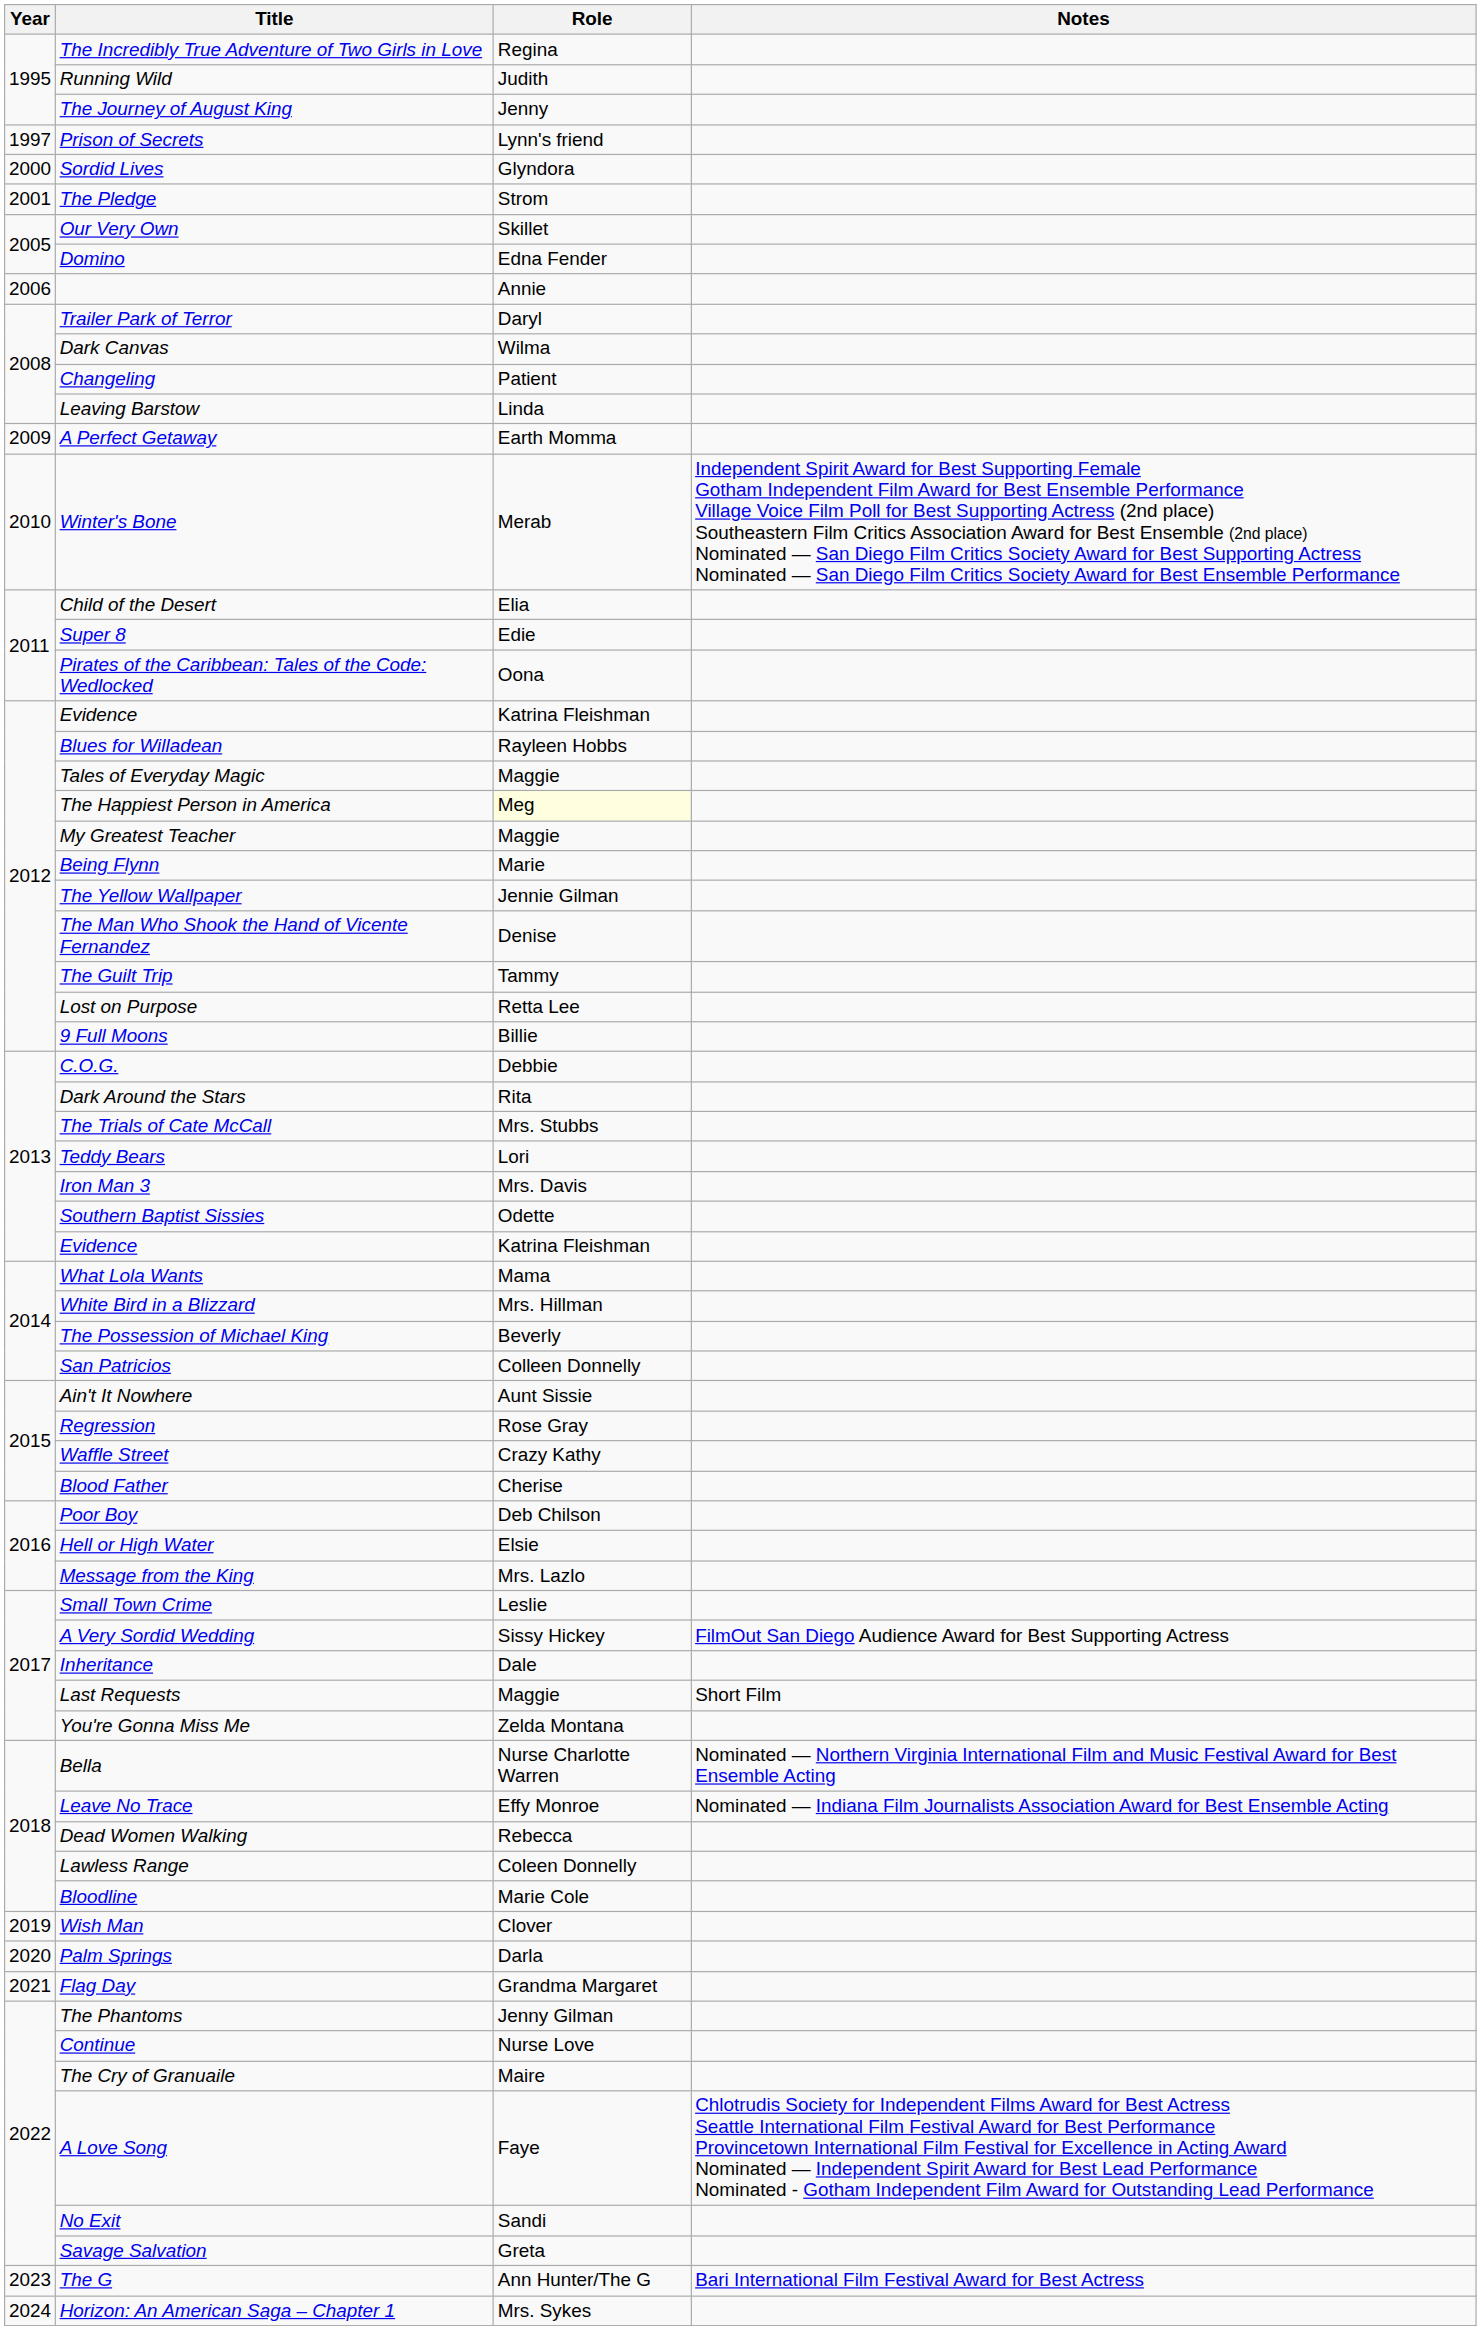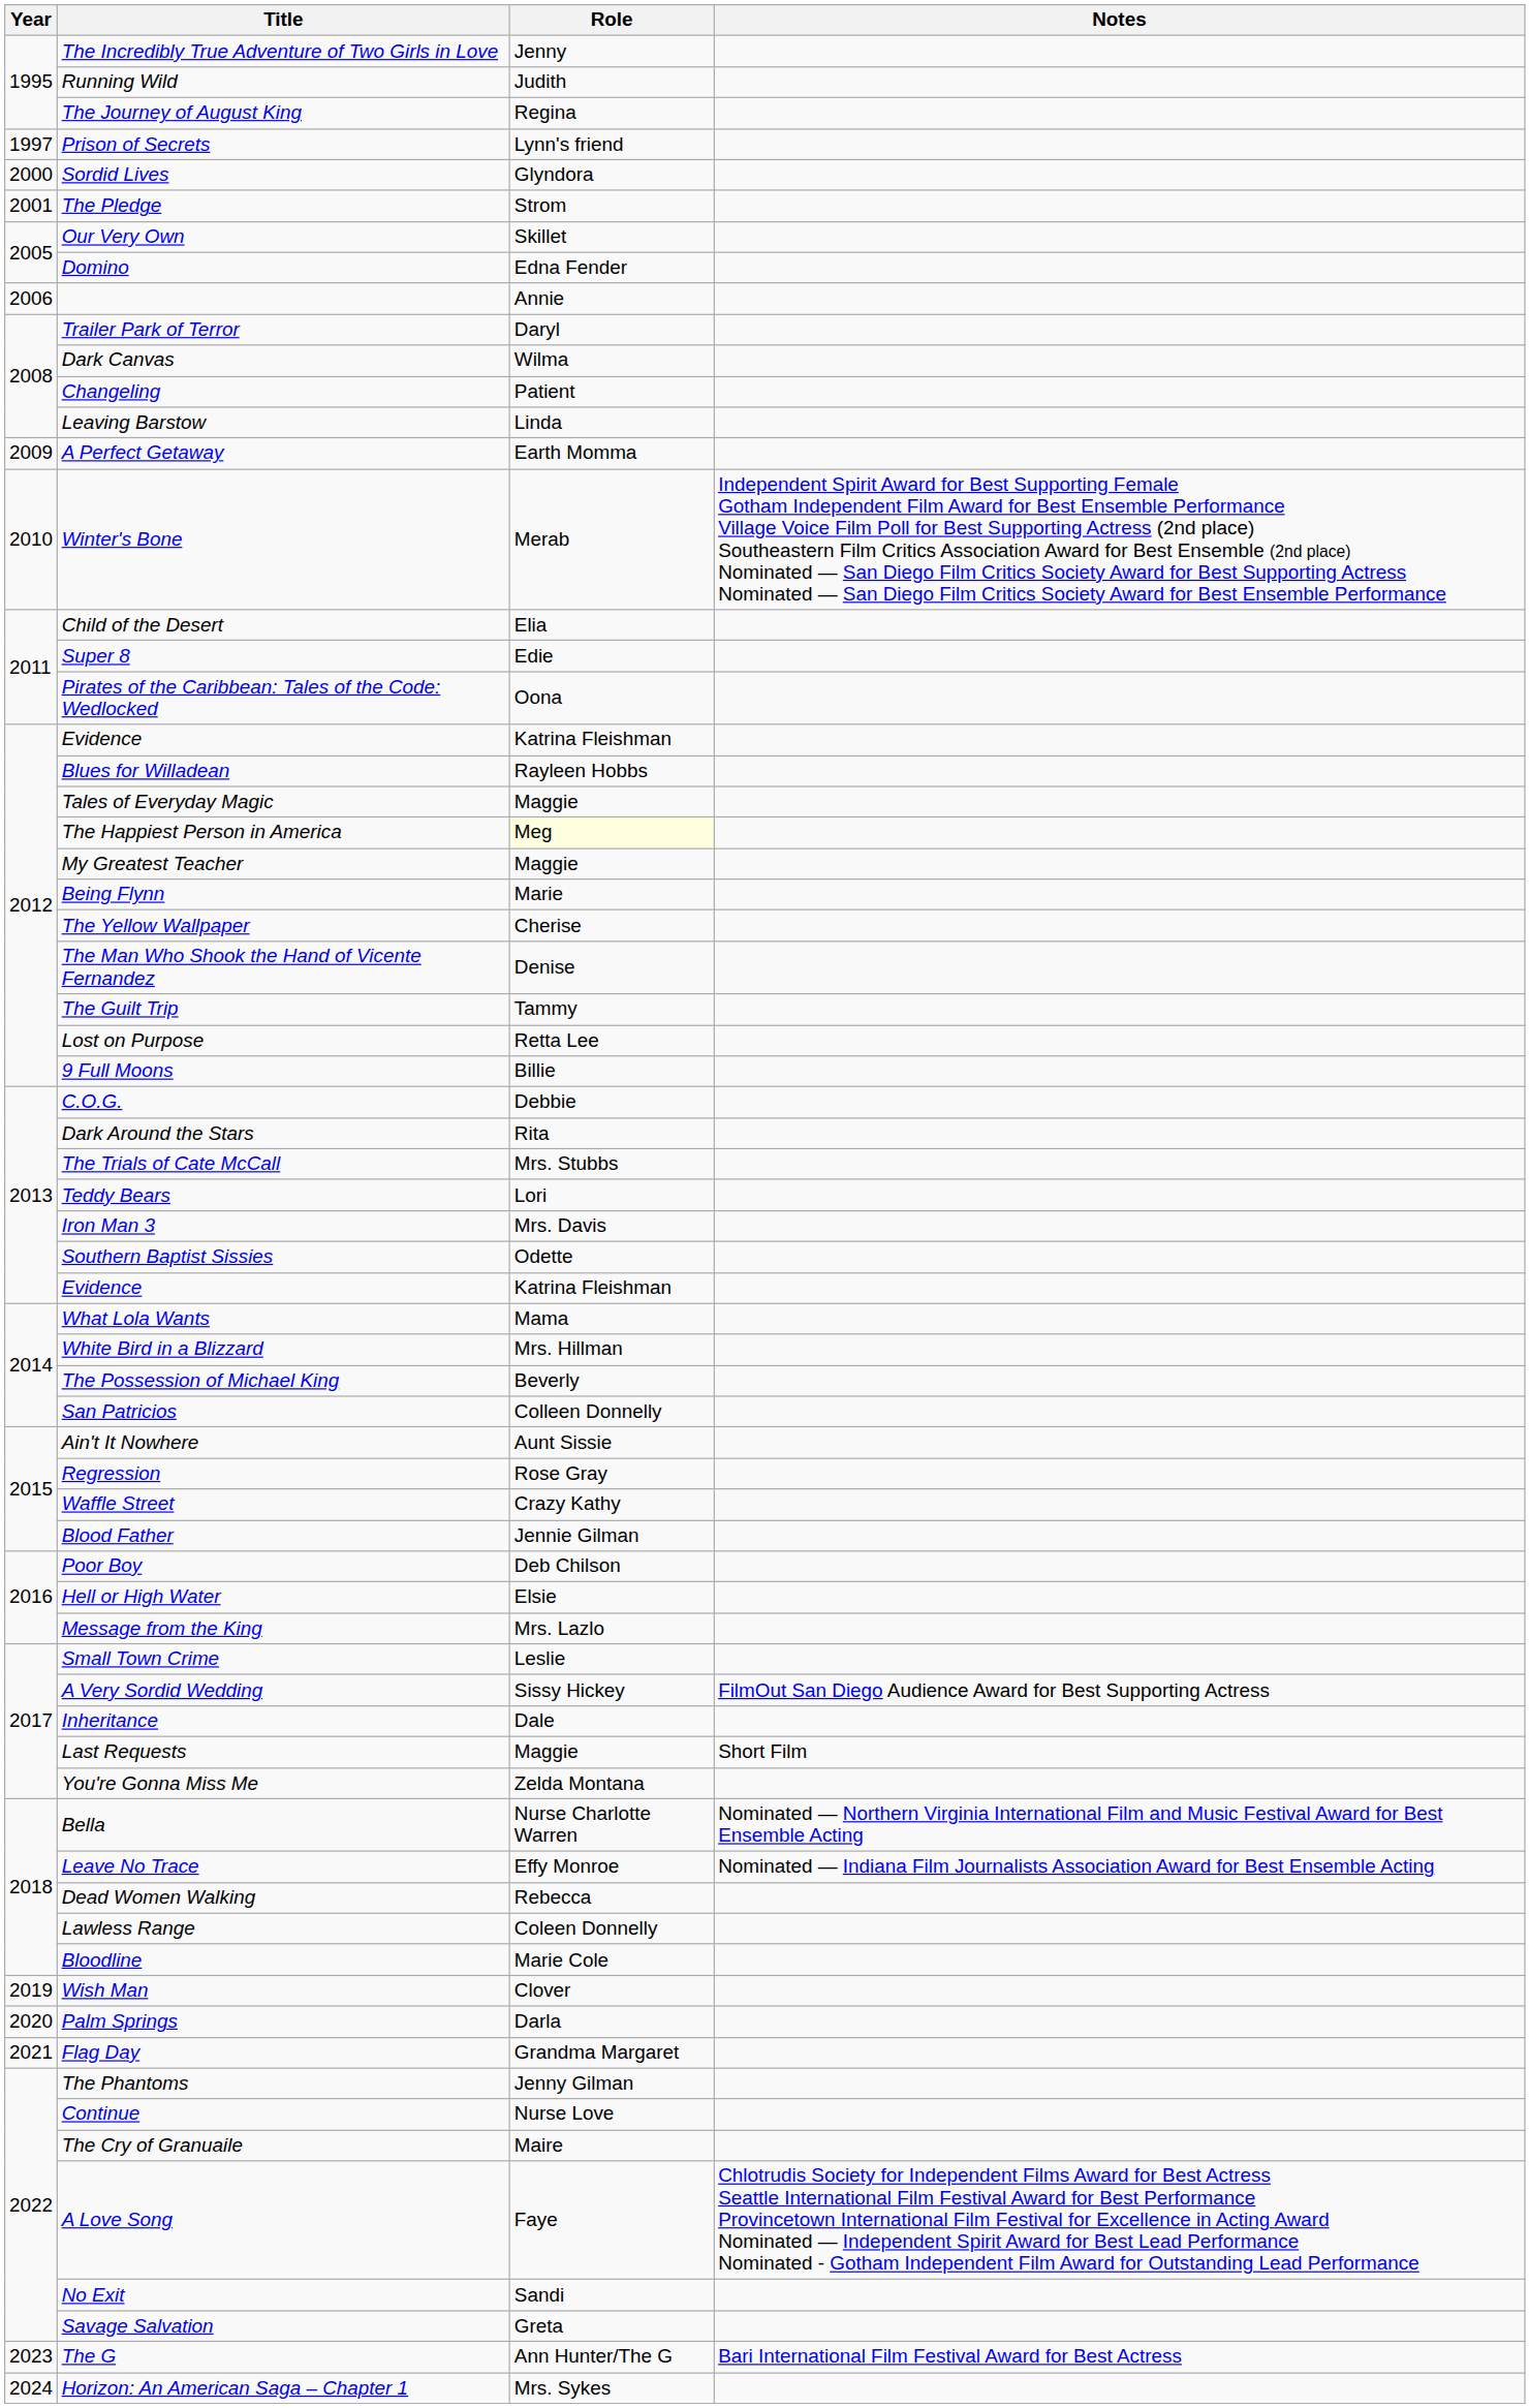The Incredibly True Adventure of Two Girls in Love | Role: Regina -> Jenny
The Journey of August King | Role: Jenny -> Regina
The Yellow Wallpaper | Role: Jennie Gilman -> Cherise
Blood Father | Role: Cherise -> Jennie Gilman
